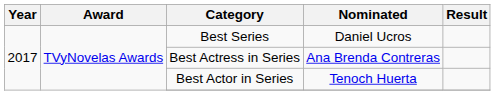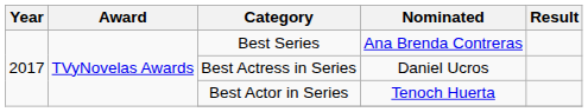Best Series | Nominated: Daniel Ucros -> Ana Brenda Contreras
Best Actress in Series | Nominated: Ana Brenda Contreras -> Daniel Ucros
